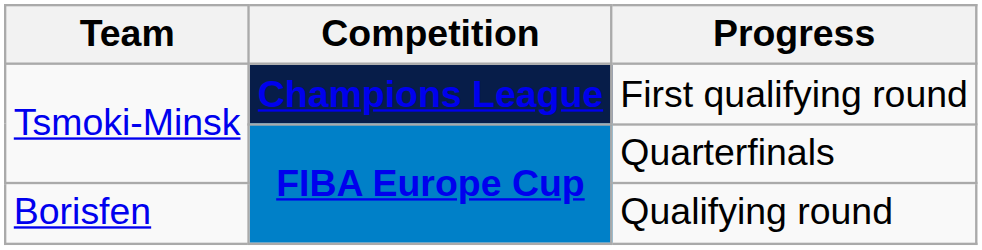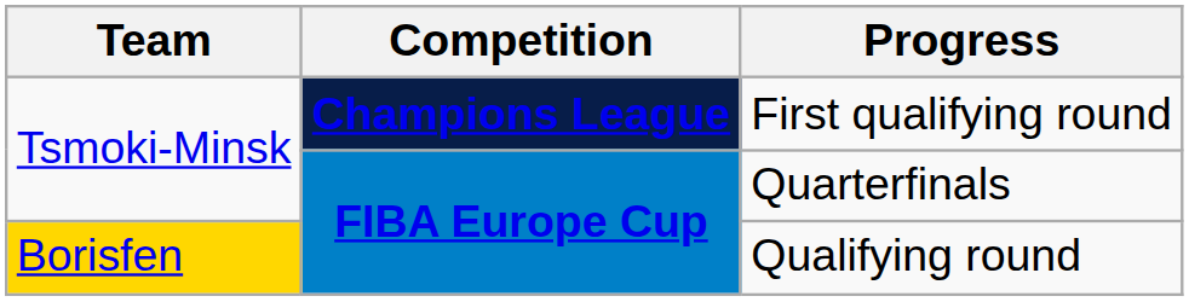Qualifying round | Team: no background -> gold background
